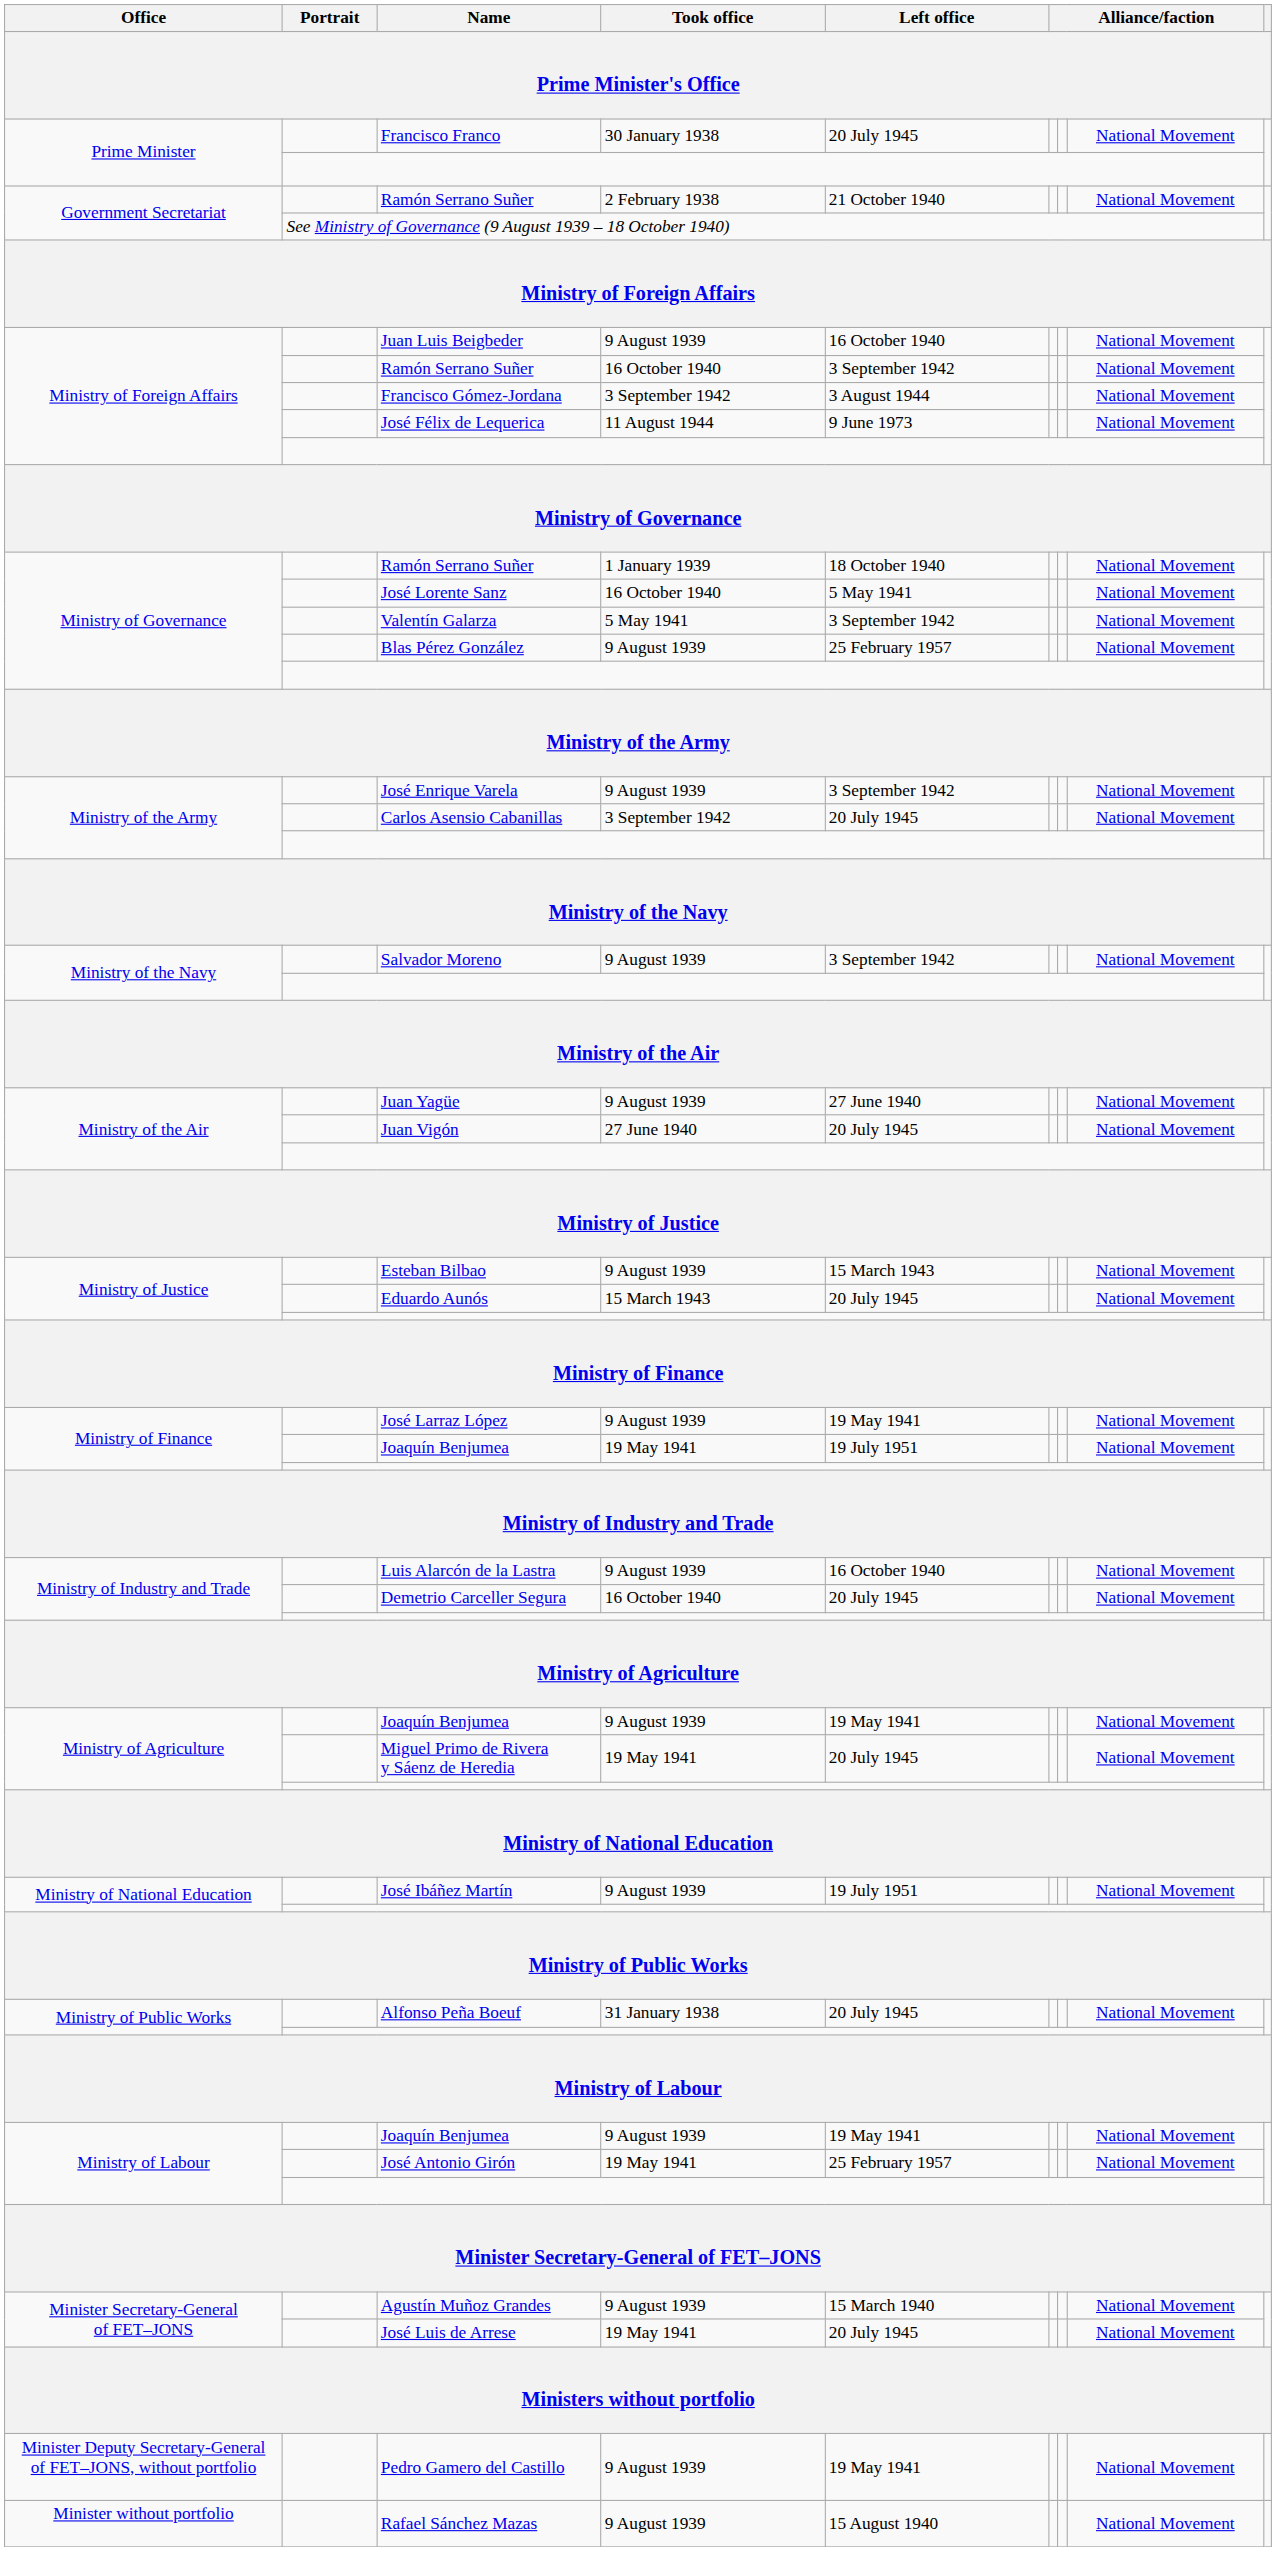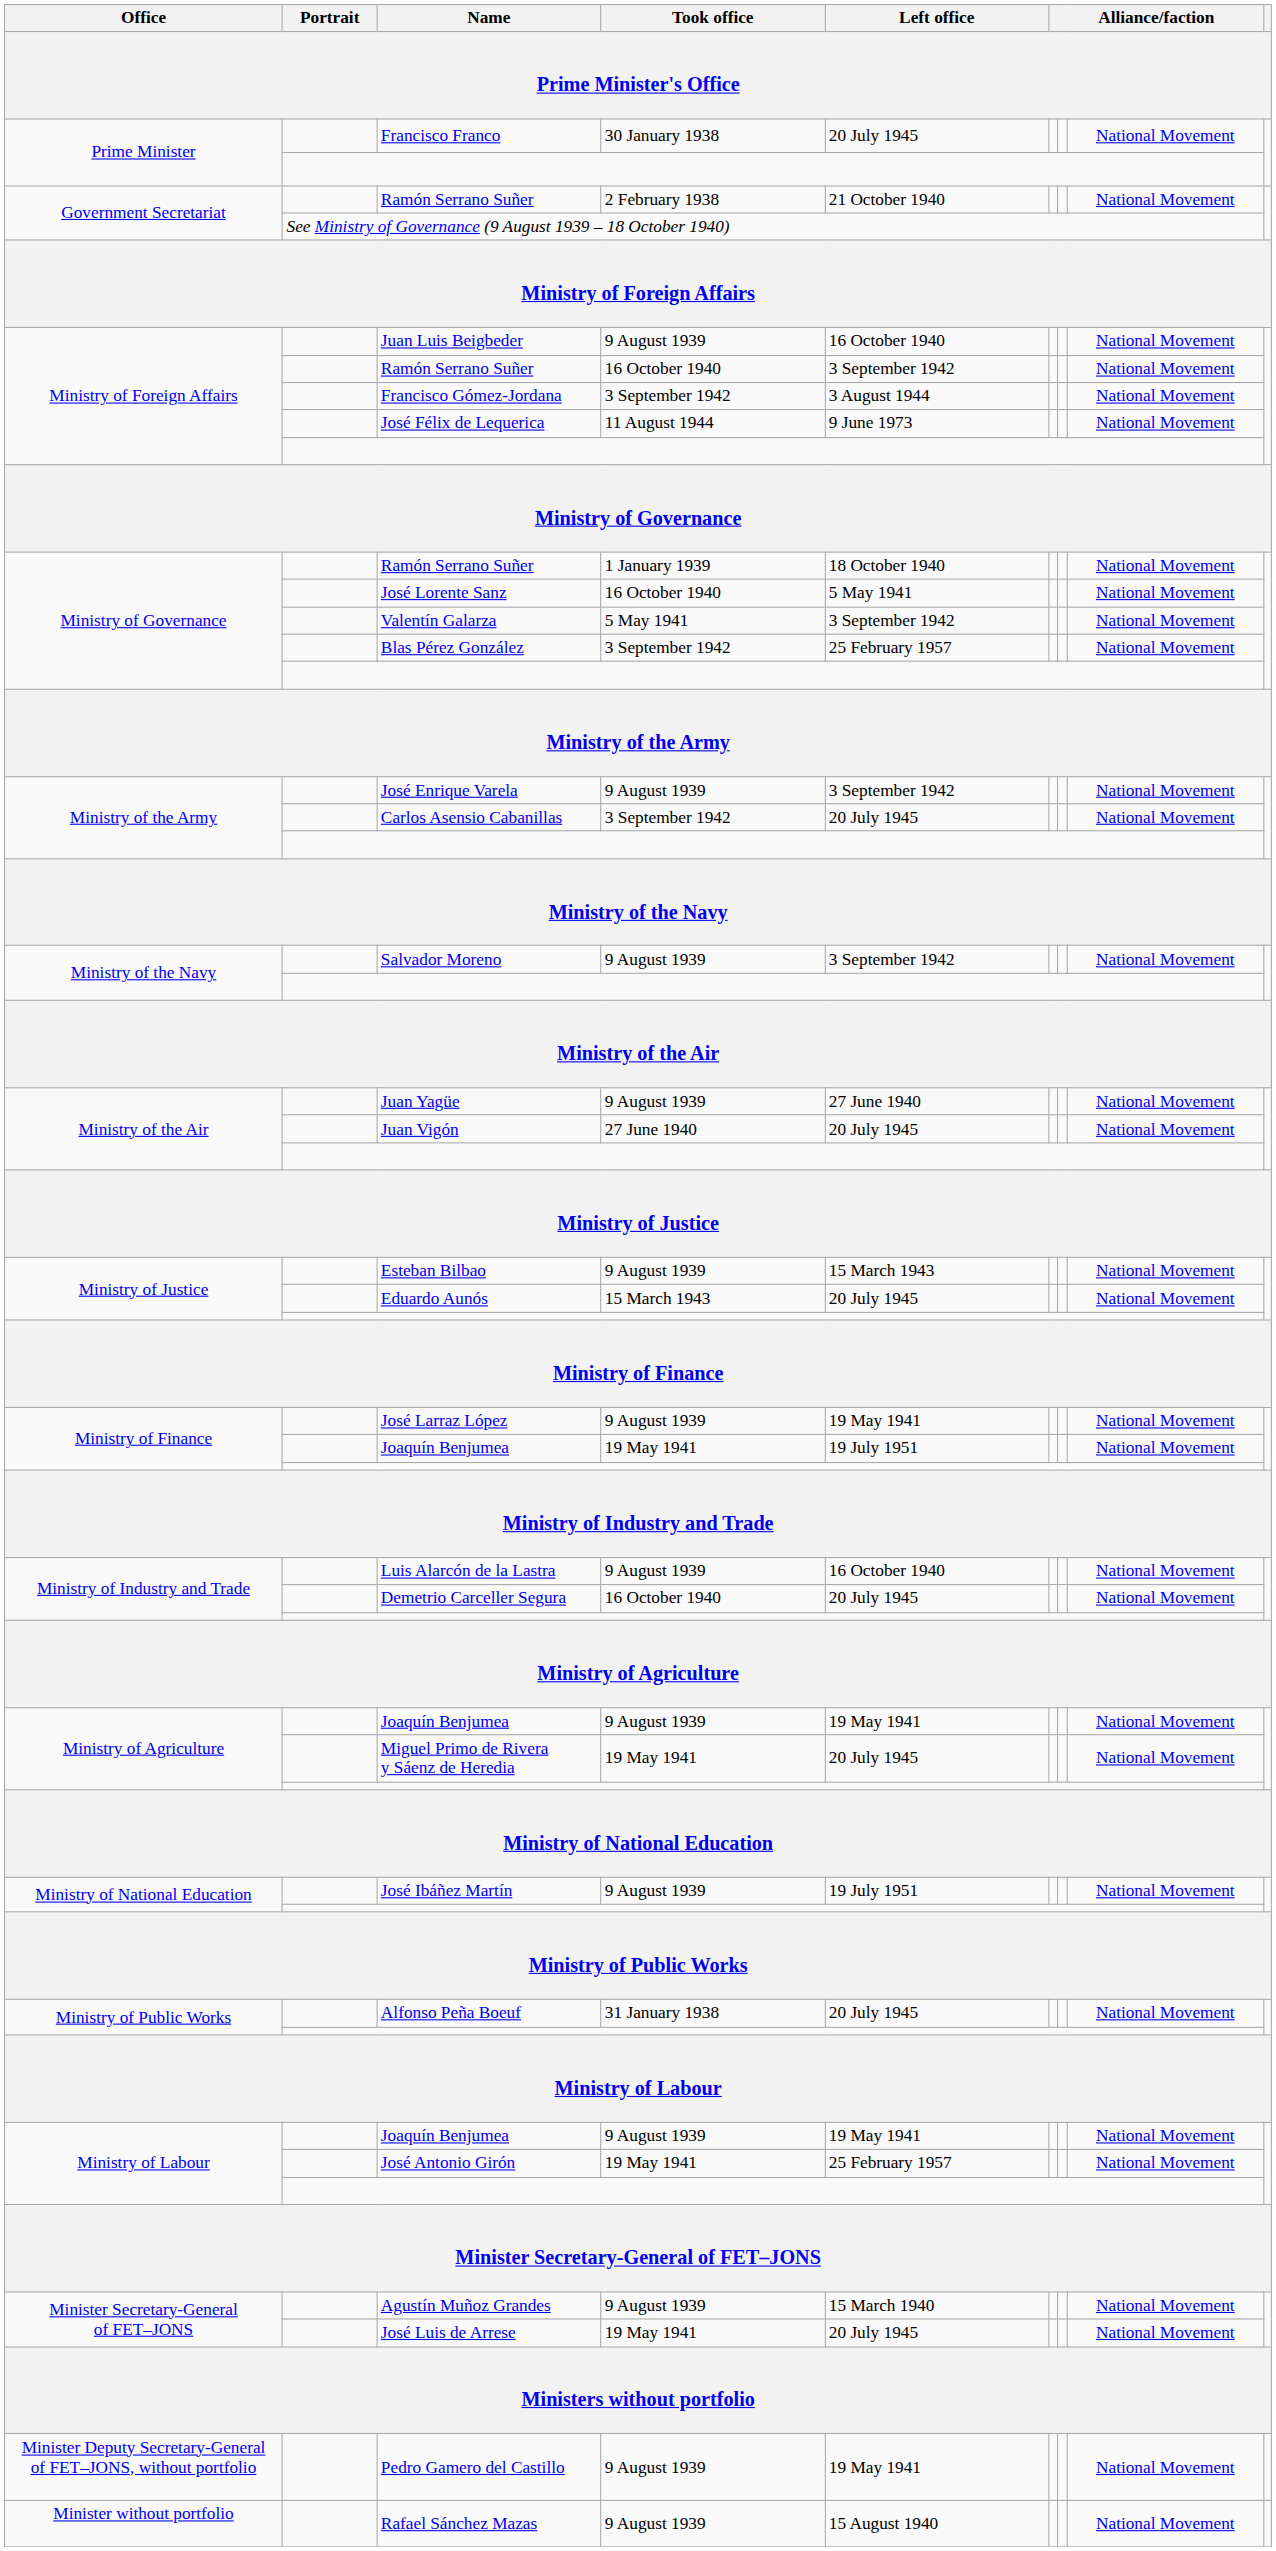Blas Pérez González | Took office: 9 August 1939 -> 3 September 1942
